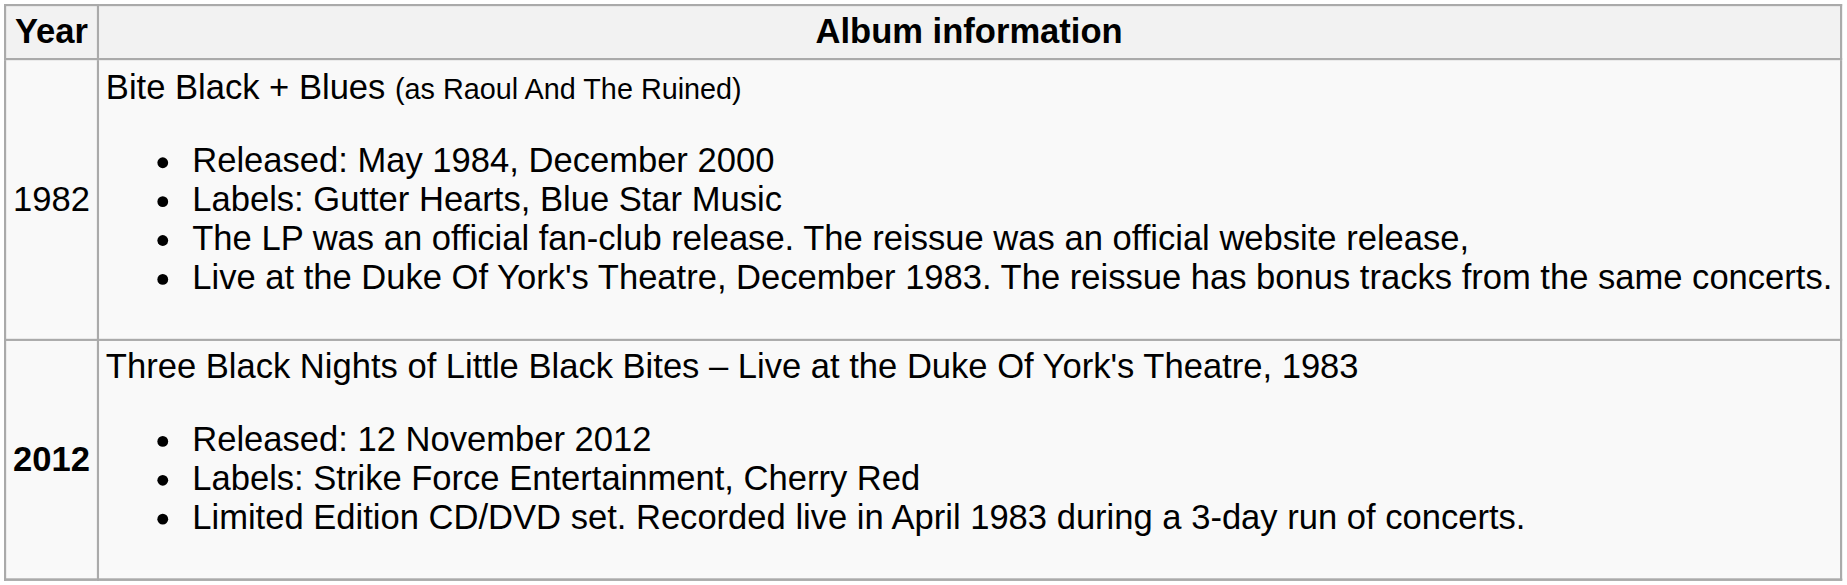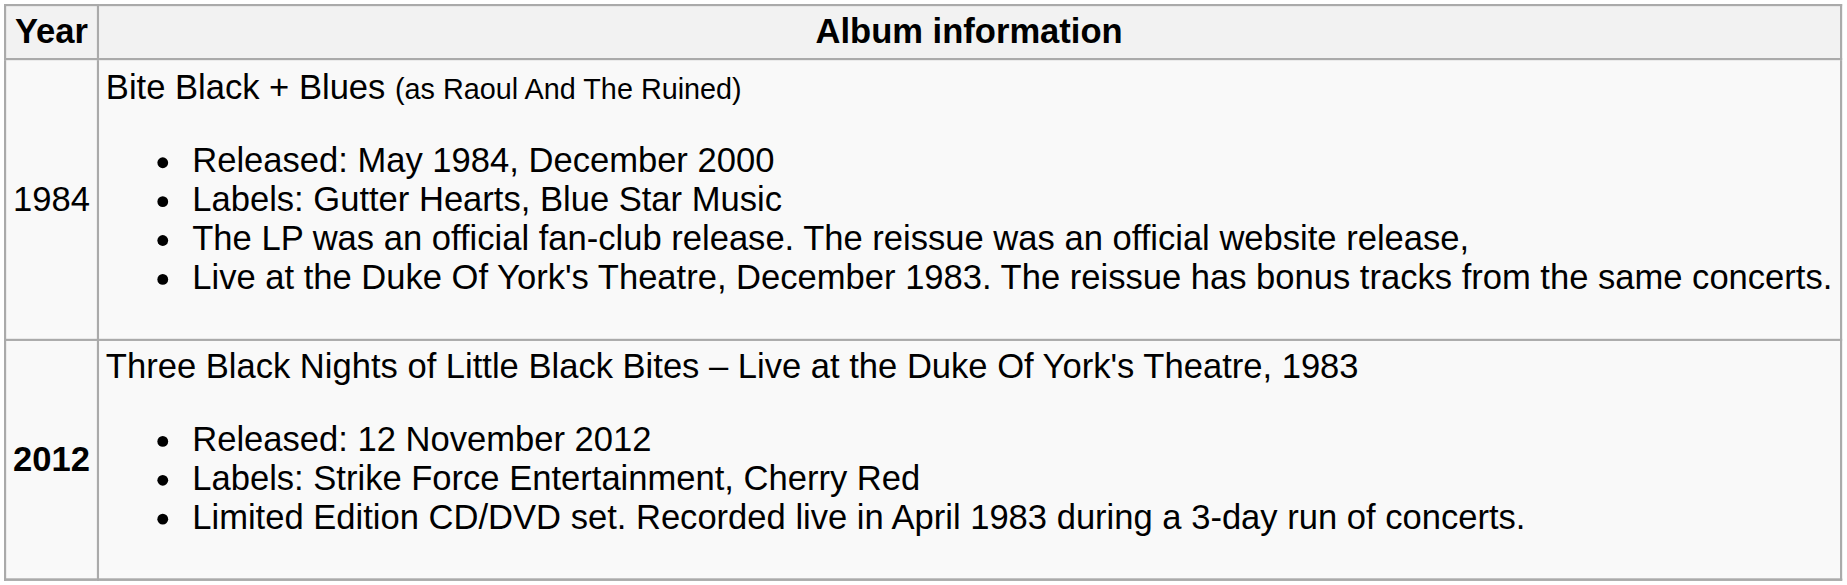row 2 | Year: 1982 -> 1984
